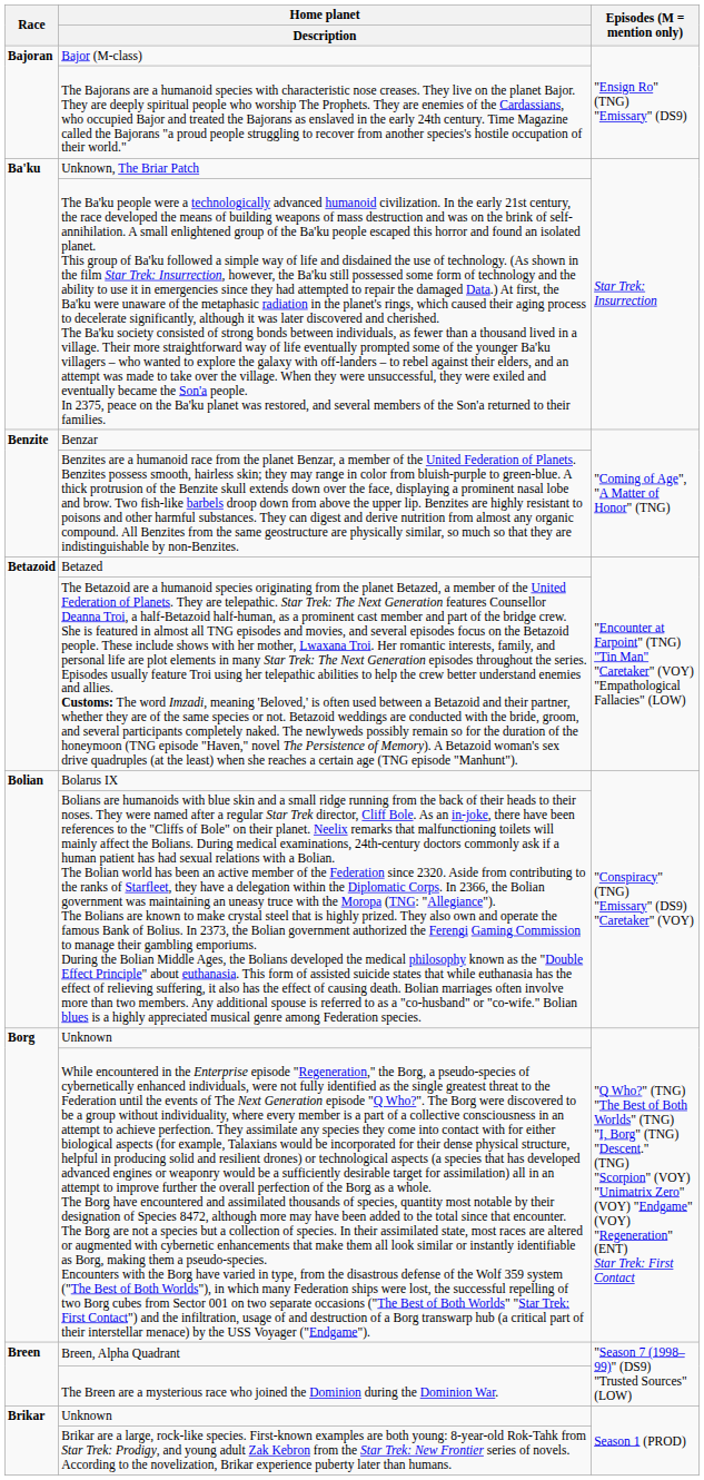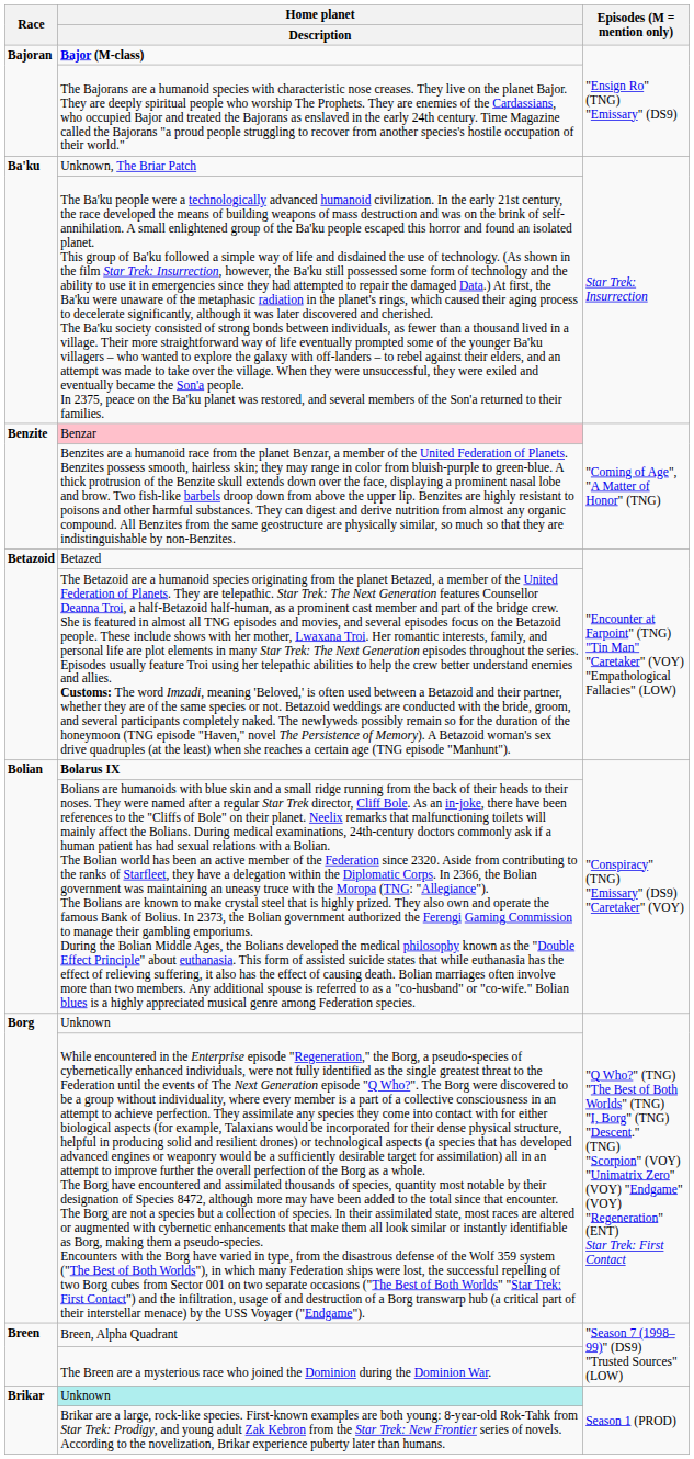Bajor (M-class) | Home planet / Description: normal -> bold
Benzar | Home planet / Description: no background -> pink background
Bolarus IX | Home planet / Description: normal -> bold
Brikar / Unknown | Home planet / Description: no background -> paleturquoise background
